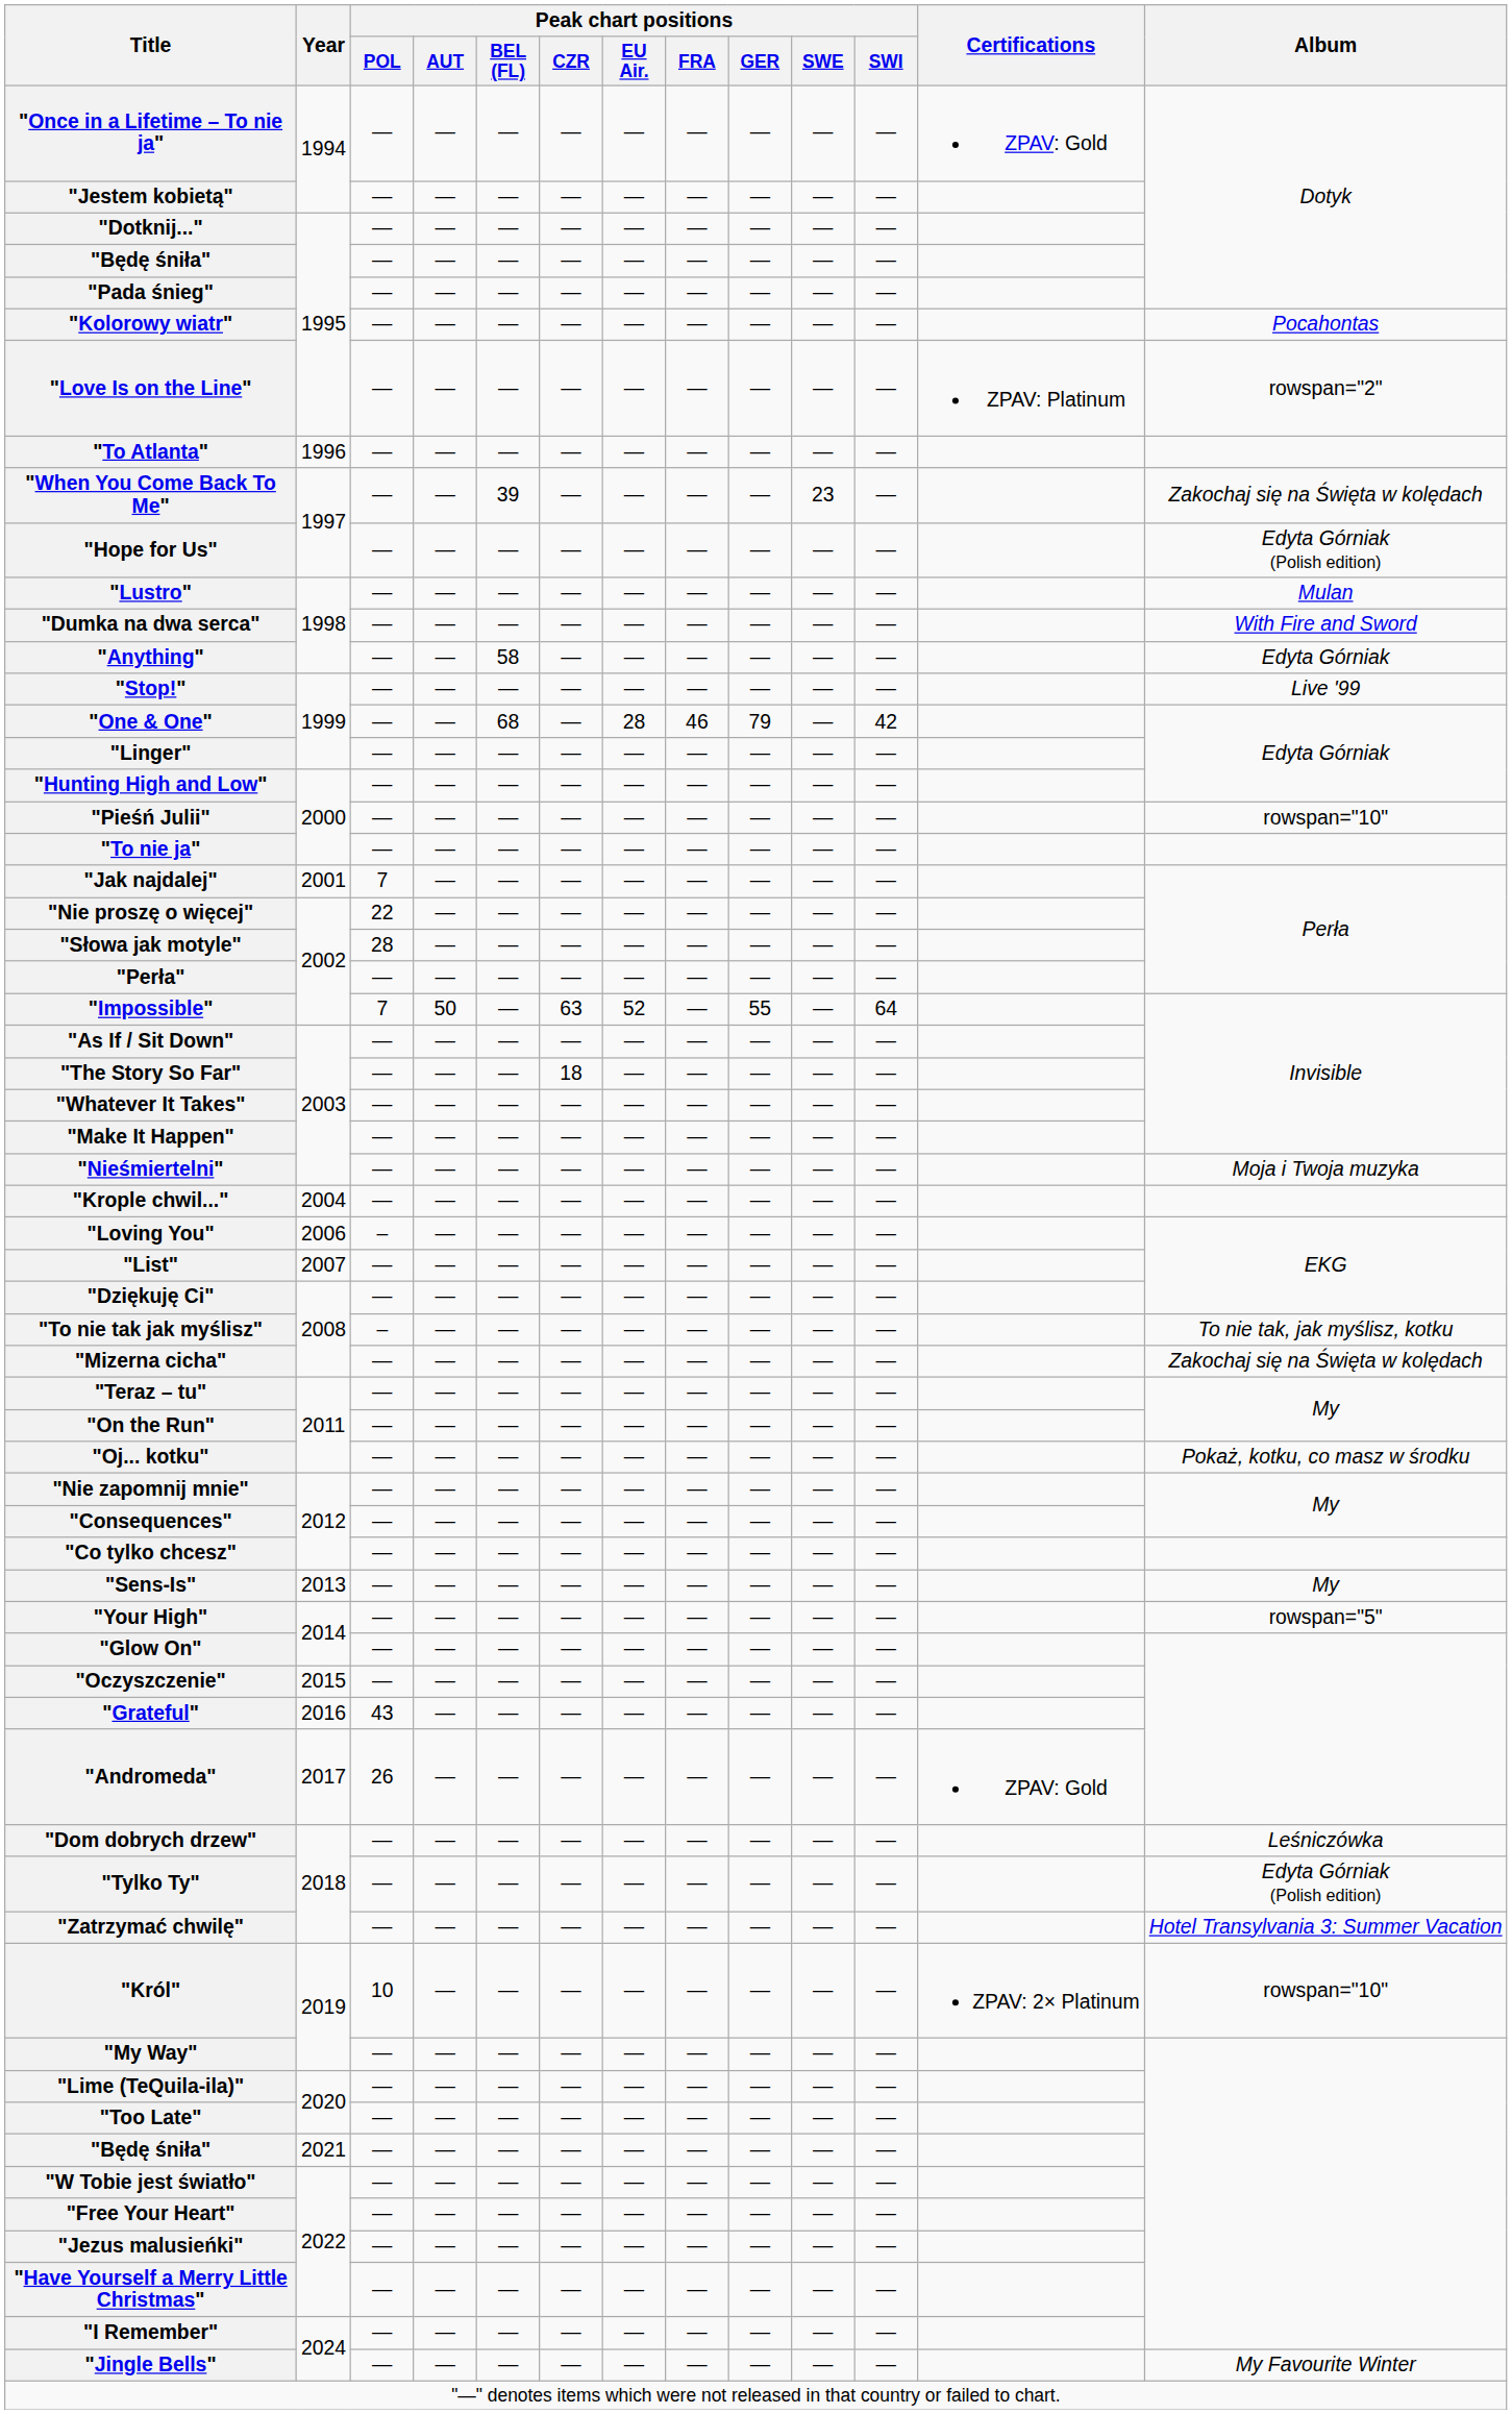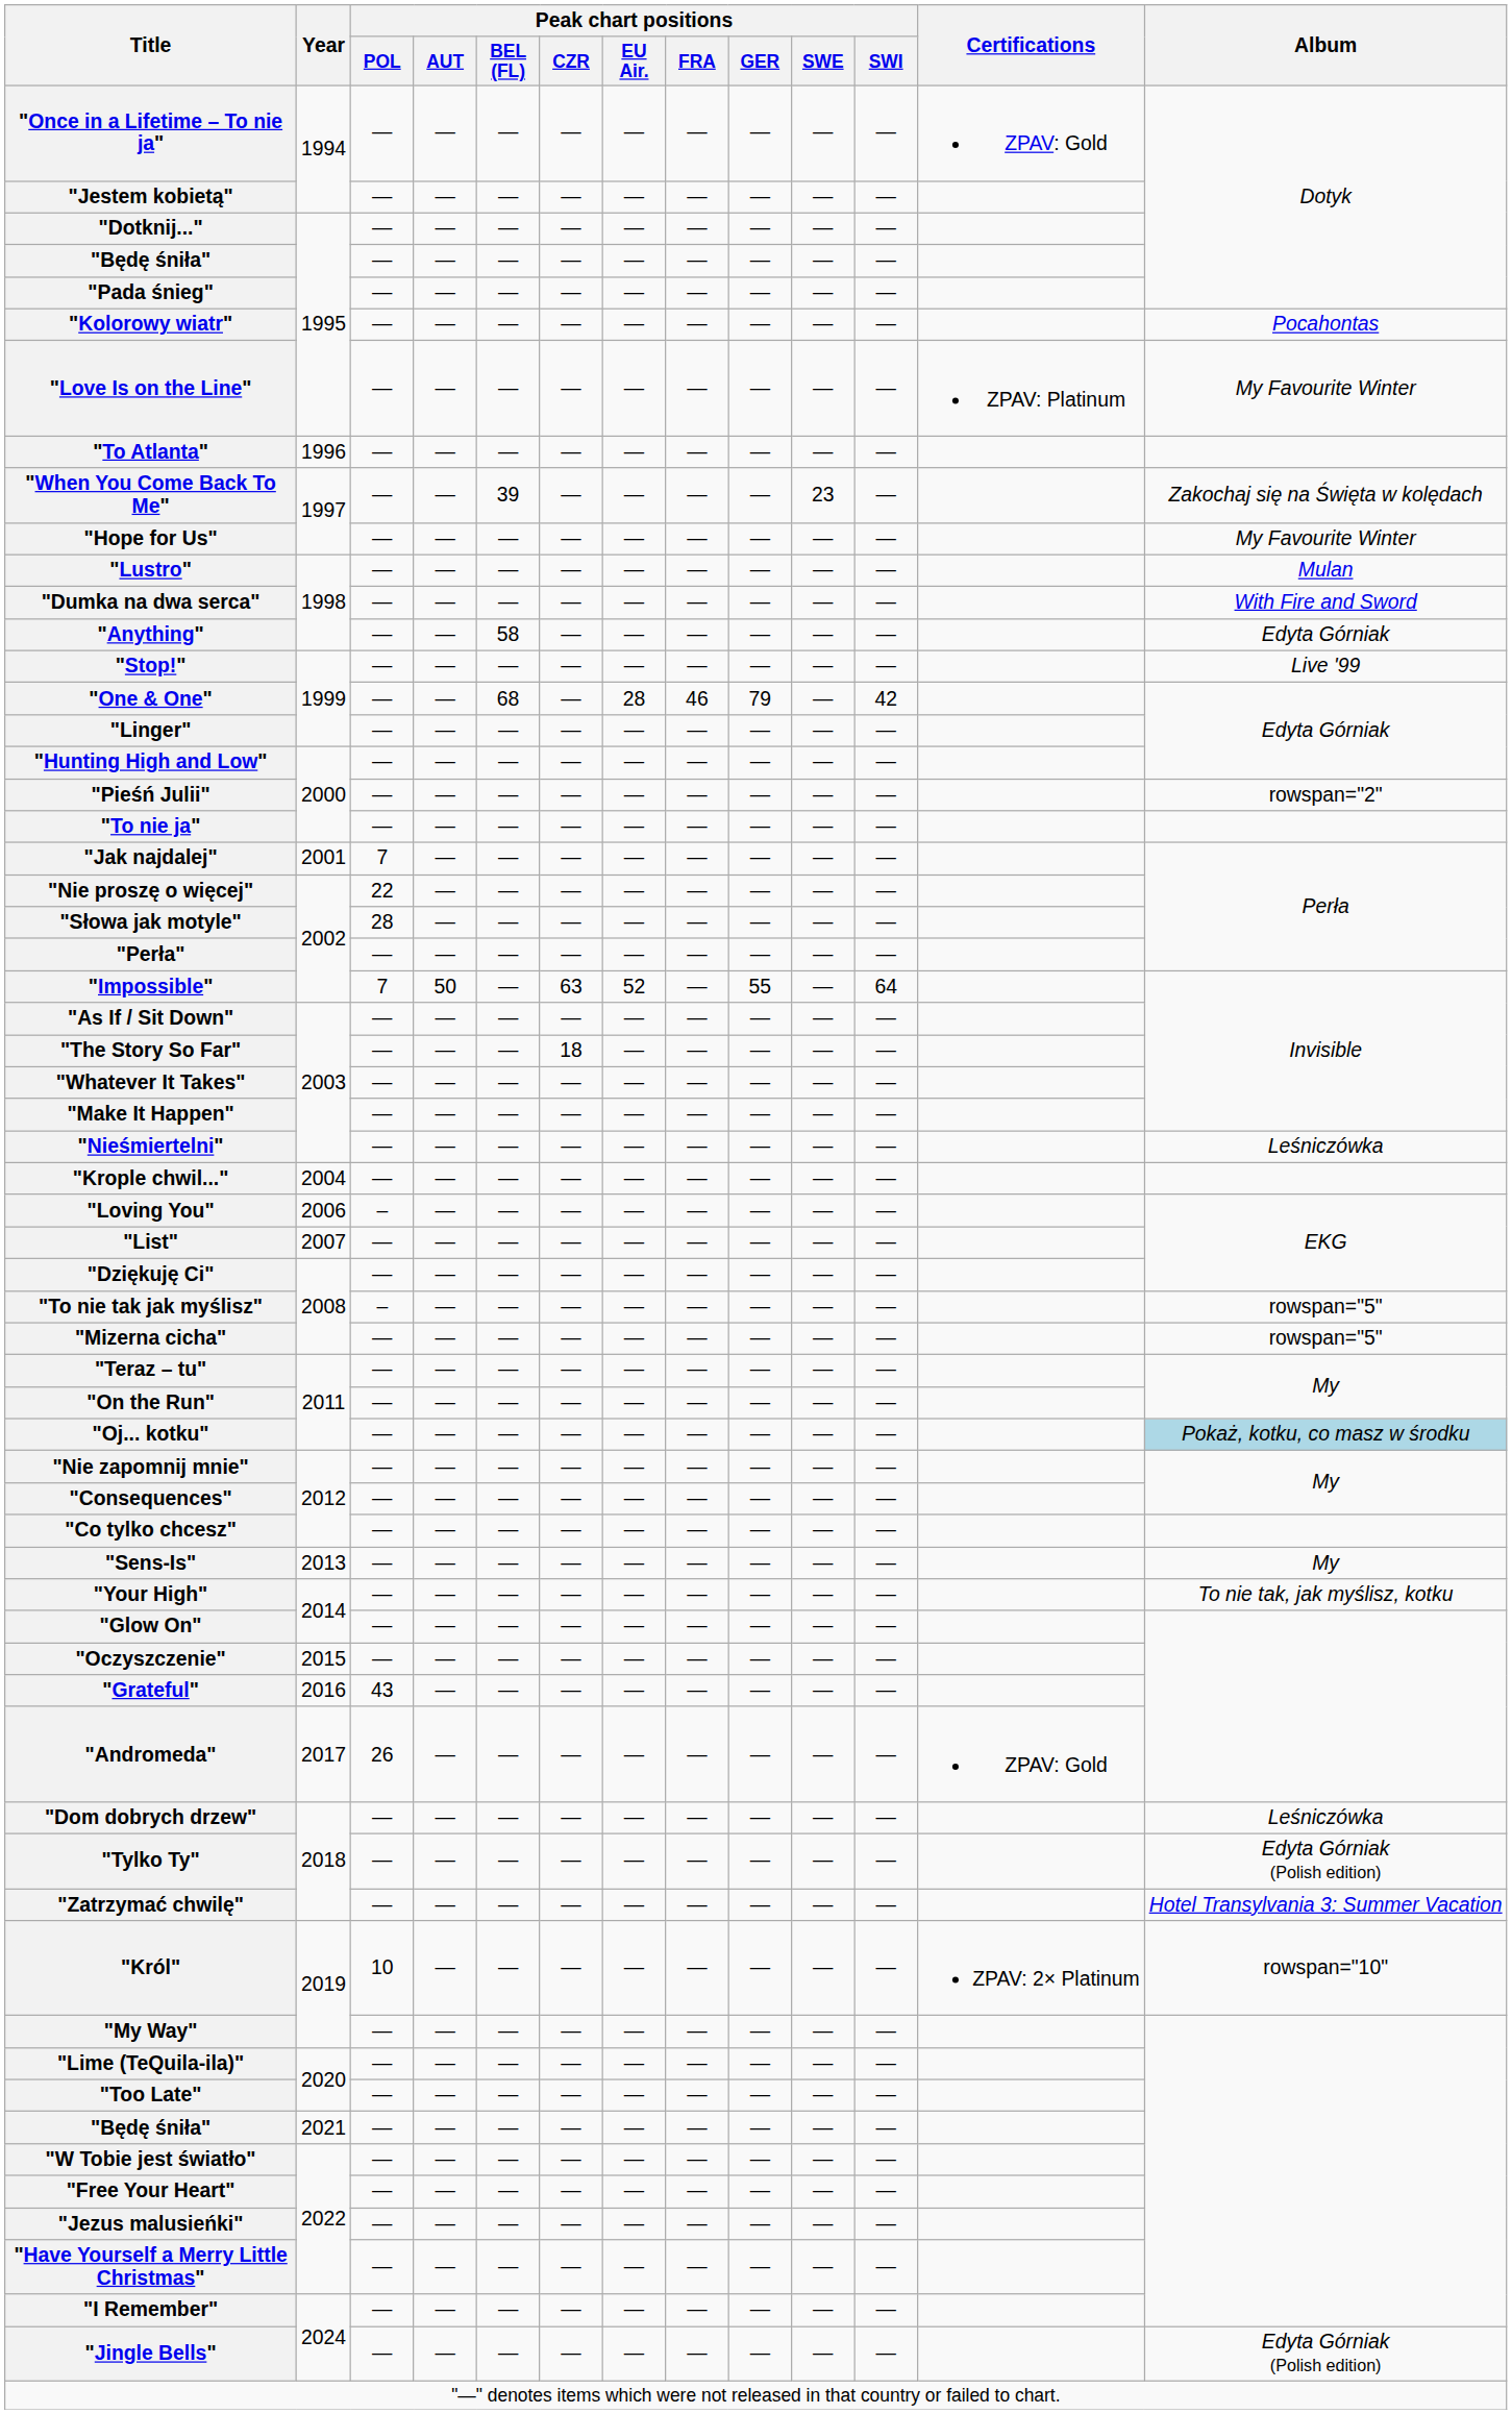"Love Is on the Line" | Album: rowspan="2" -> My Favourite Winter
"Hope for Us" | Album: Edyta Górniak (Polish edition) -> My Favourite Winter
"Pieśń Julii" | Album: rowspan="10" -> rowspan="2"
"Nieśmiertelni" | Album: Moja i Twoja muzyka -> Leśniczówka
"To nie tak jak myślisz" | Album: To nie tak, jak myślisz, kotku -> rowspan="5"
"Mizerna cicha" | Album: Zakochaj się na Święta w kolędach -> rowspan="5"
"Oj... kotku" | Album: no background -> lightblue background
"Your High" | Album: rowspan="5" -> To nie tak, jak myślisz, kotku
"Jingle Bells" | Album: My Favourite Winter -> Edyta Górniak (Polish edition)
